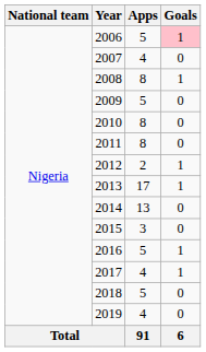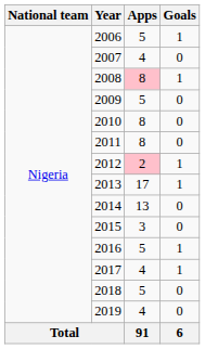2006 | Goals: pink background -> no background
2008 | Apps: no background -> pink background
2012 | Apps: no background -> pink background
